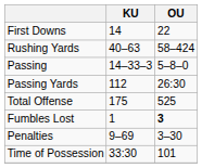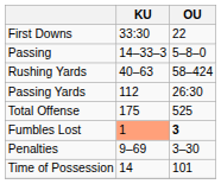First Downs | KU: 14 -> 33:30
rows swapped: Rushing Yards <-> Passing
Fumbles Lost | KU: no background -> lightsalmon background
Time of Possession | KU: 33:30 -> 14
